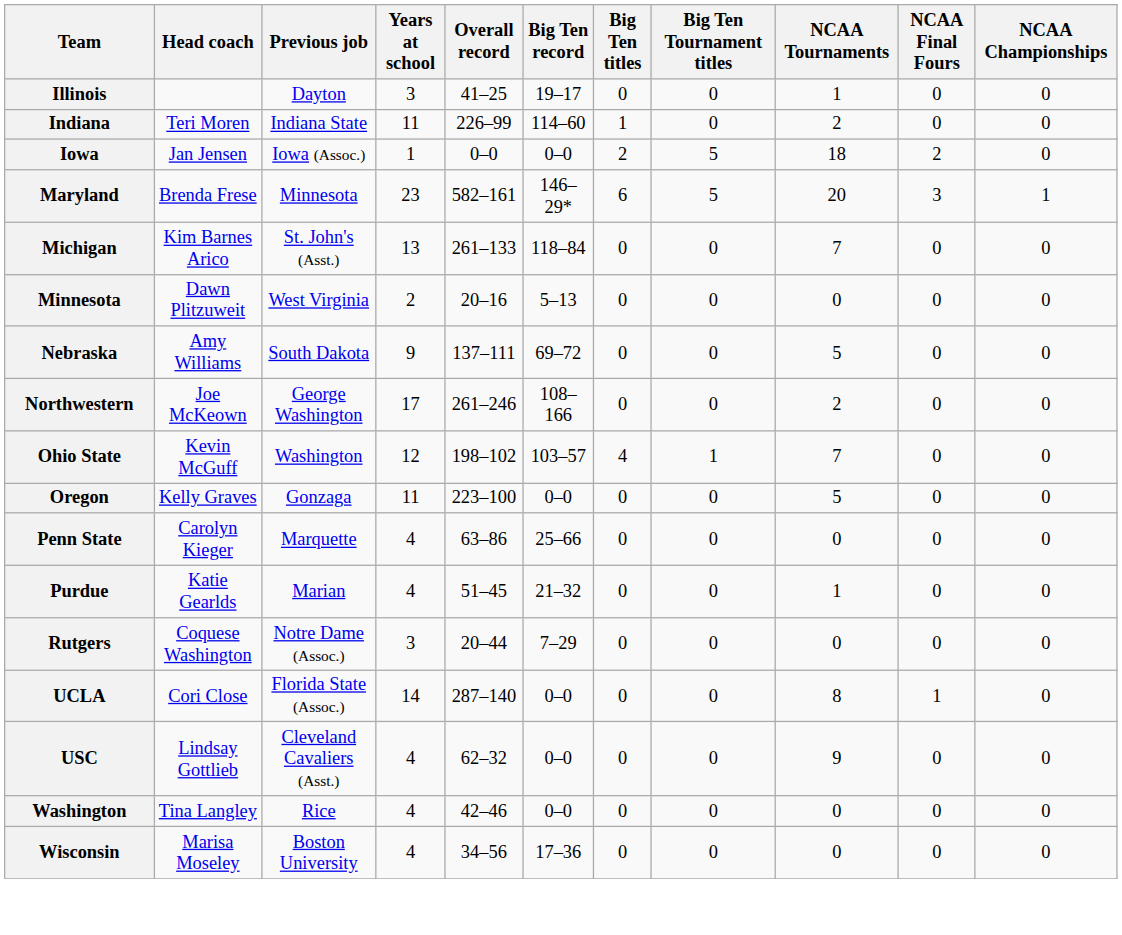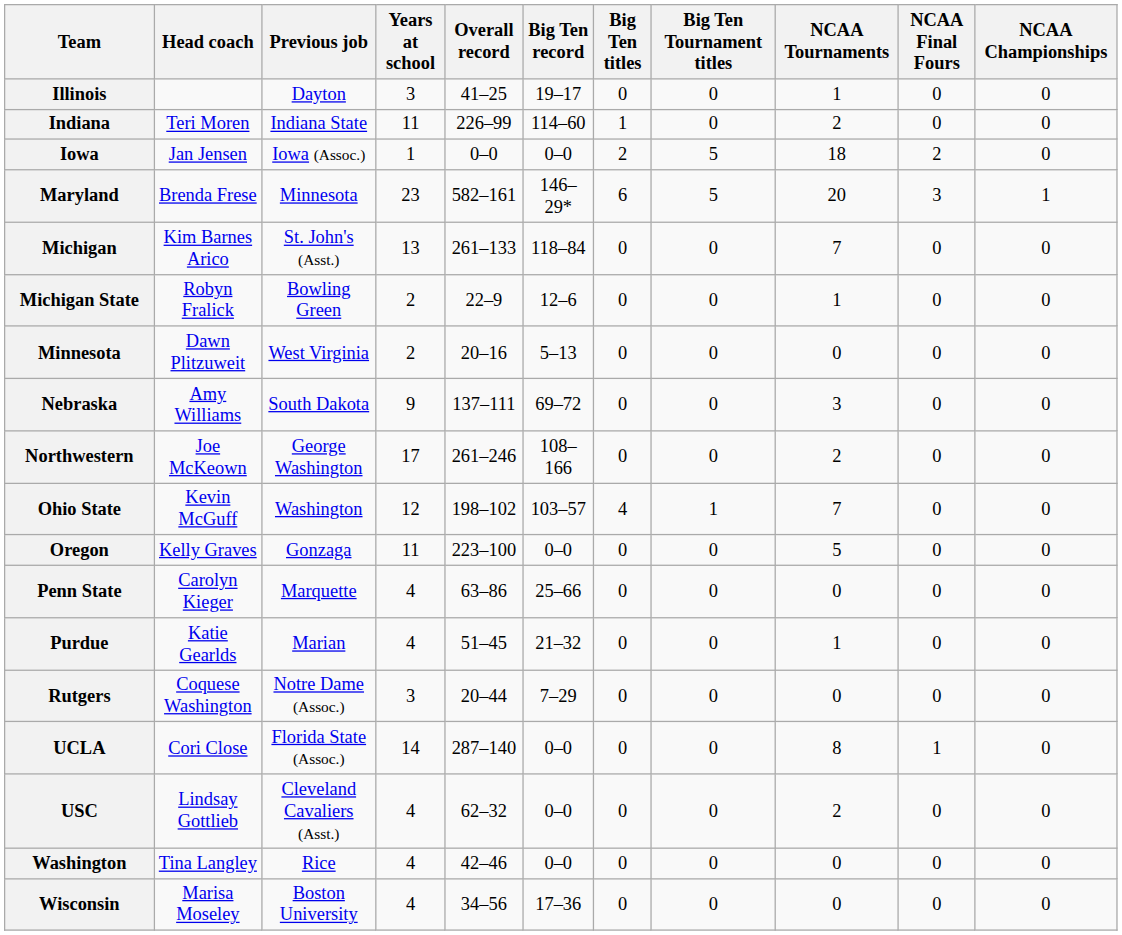+ row: Michigan State | Robyn Fralick | Bowling Green | 2 | 22–9 | 12–6 | 0 | 0 | 1 | 0 | 0
Nebraska | NCAA Tournaments: 5 -> 3
USC | NCAA Tournaments: 9 -> 2
